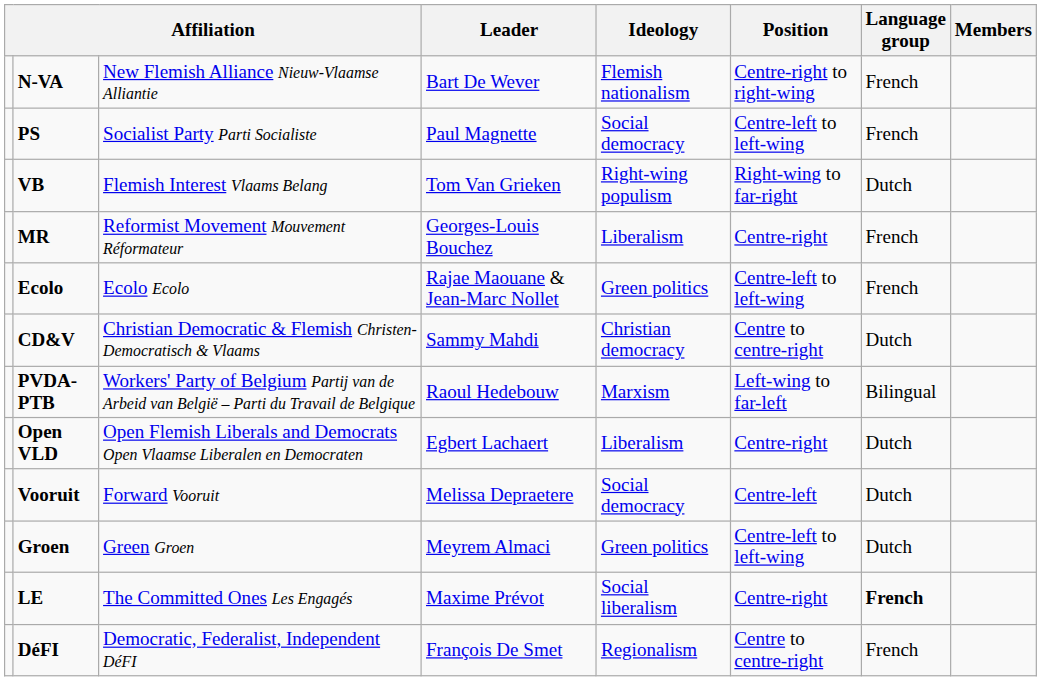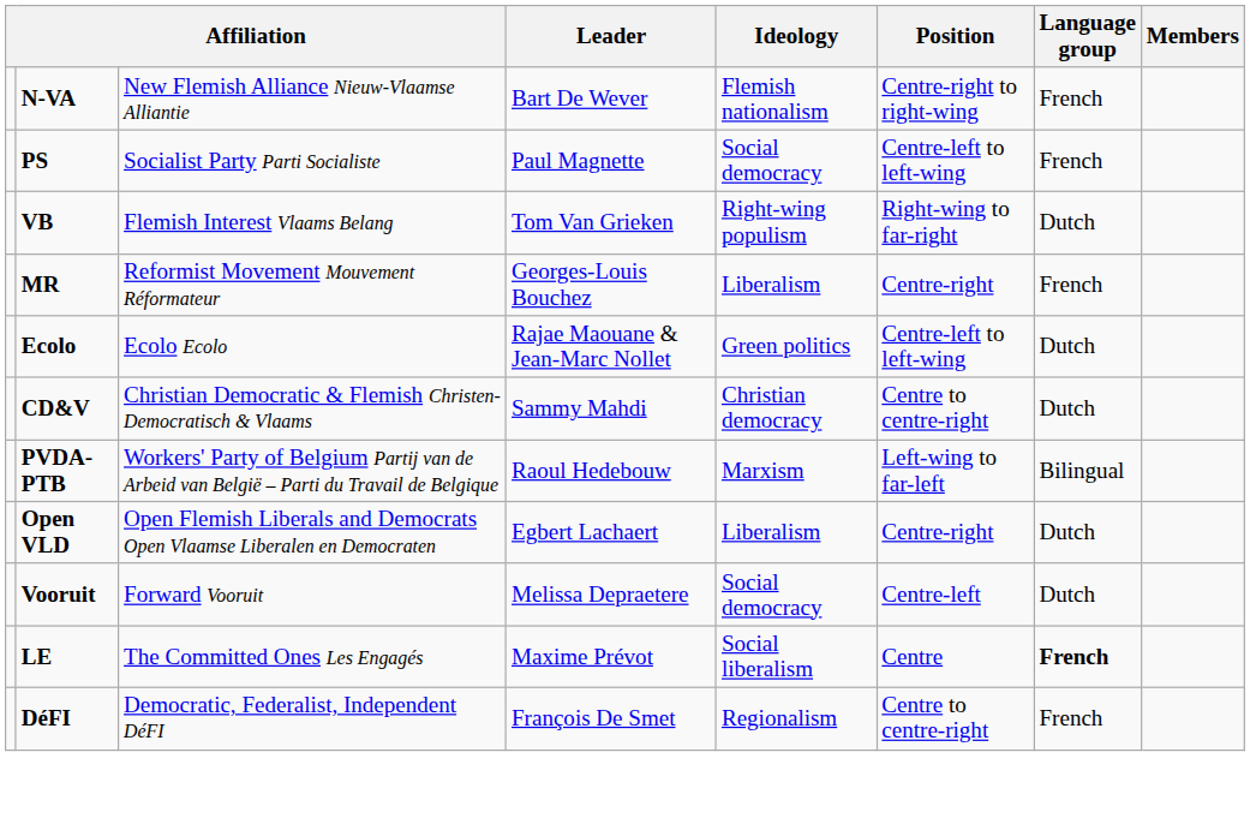Ecolo | Language group: French -> Dutch
- row: Groen | Green Groen | Meyrem Almaci | Green politics | Centre-left to left-wing | Dutch
LE | Position: Centre-right -> Centre
